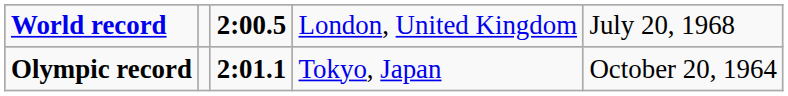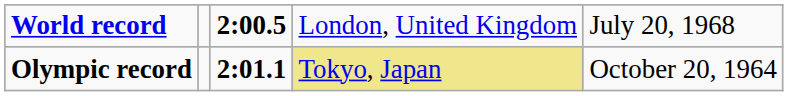Olympic record | column 4: no background -> khaki background
